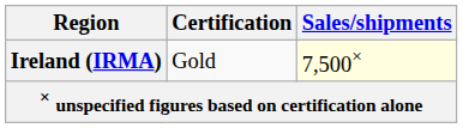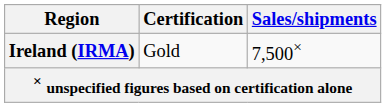Ireland (IRMA) | Sales/shipments: lightyellow background -> no background
